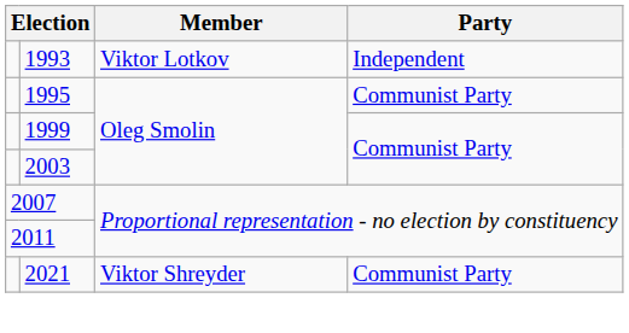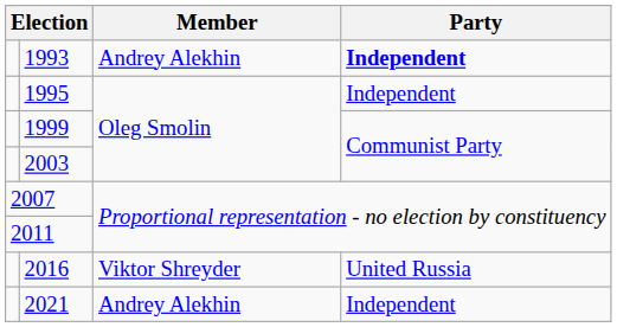1993 | Member: Viktor Lotkov -> Andrey Alekhin
1993 | Party: normal -> bold
1995 | Party: Communist Party -> Independent
+ row: 2016 | Viktor Shreyder | United Russia
2021 | Member: Viktor Shreyder -> Andrey Alekhin
2021 | Party: Communist Party -> Independent
